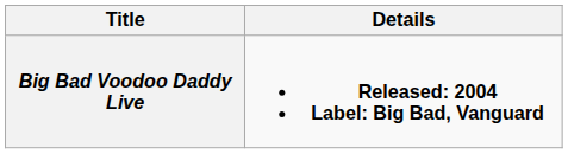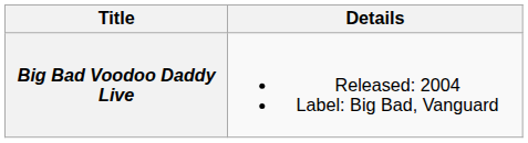Big Bad Voodoo Daddy Live | Details: bold -> normal
